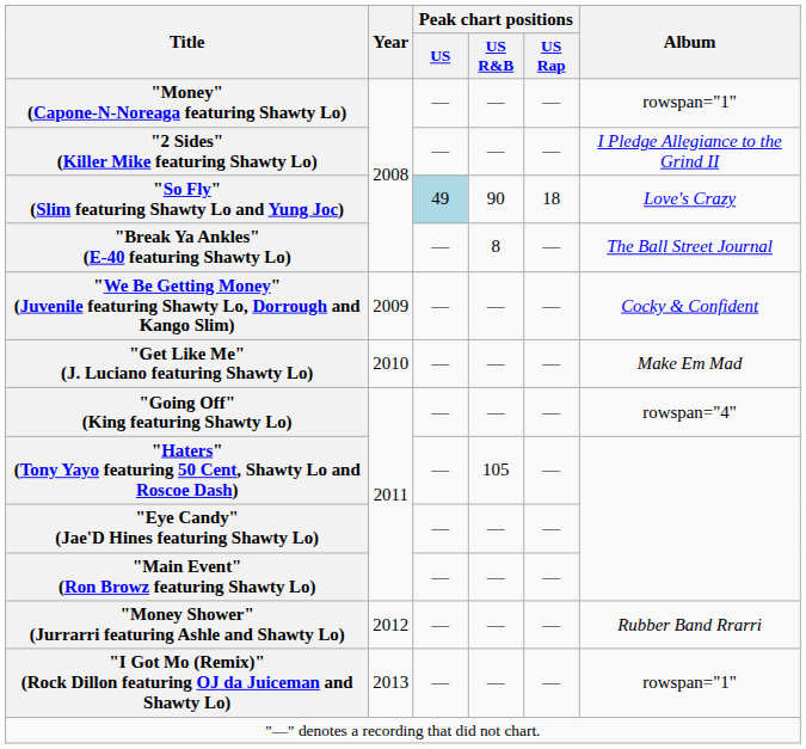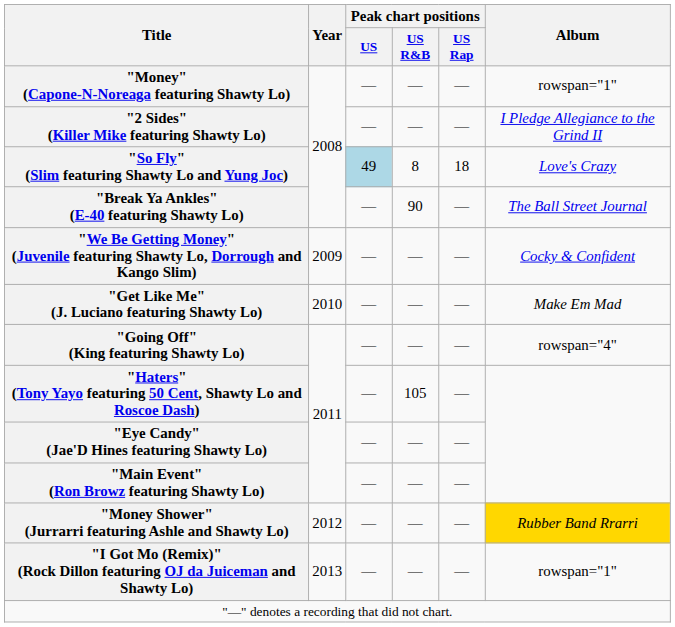"So Fly" (Slim featuring Shawty Lo and Yung Joc) | Peak chart positions / US R&B: 90 -> 8
"Break Ya Ankles" (E-40 featuring Shawty Lo) | Peak chart positions / US R&B: 8 -> 90
"Money Shower" (Jurrarri featuring Ashle and Shawty Lo) | Album: no background -> gold background
